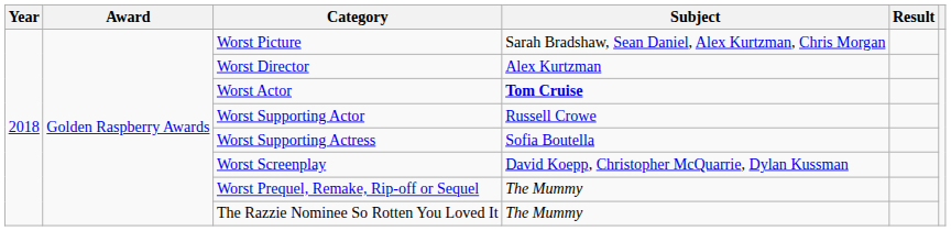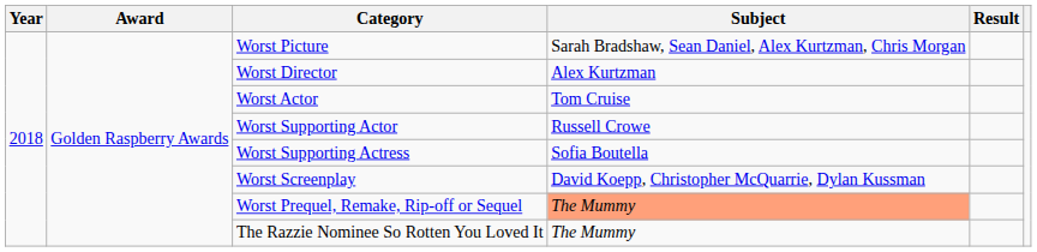Worst Actor | Subject: bold -> normal
Worst Prequel, Remake, Rip-off or Sequel | Subject: no background -> lightsalmon background
